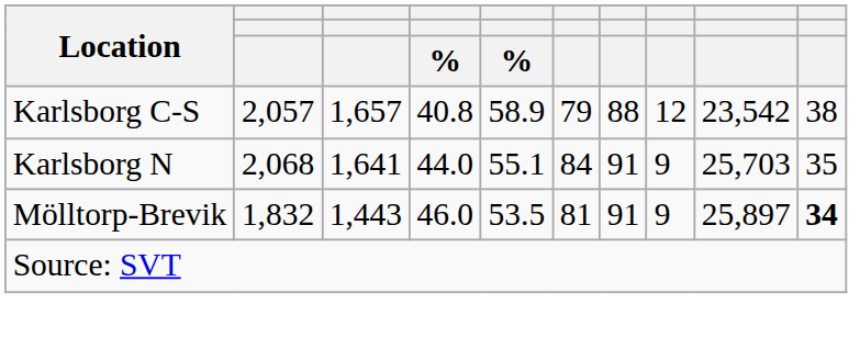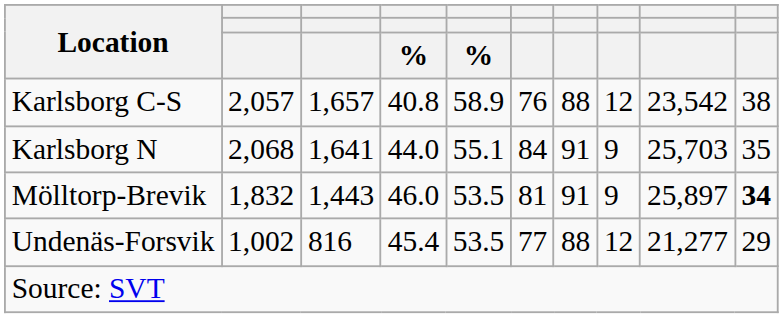Karlsborg C-S | column 6: 79 -> 76
+ row: Undenäs-Forsvik | 1,002 | 816 | 45.4 | 53.5 | 77 | 88 | 12 | 21,277 | 29
